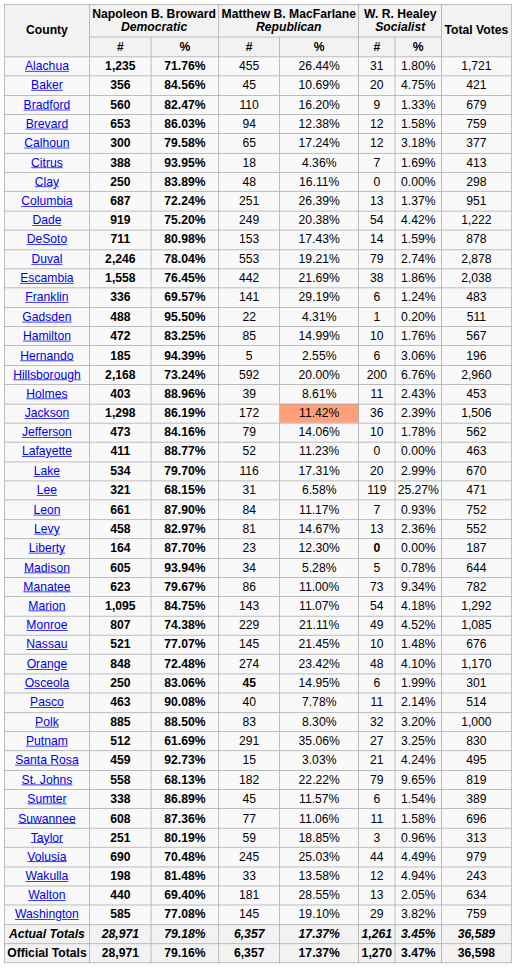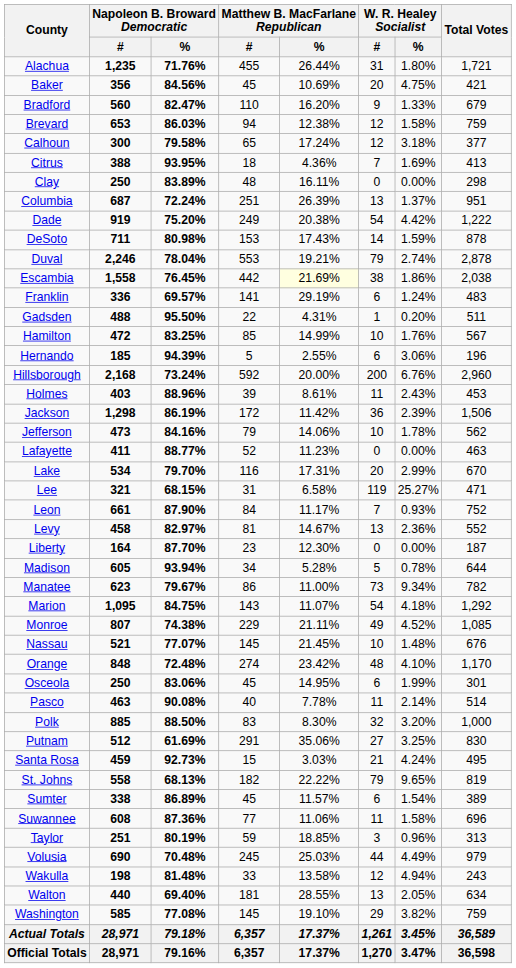Escambia | Matthew B. MacFarlane Republican / %: no background -> lightyellow background
Jackson | Matthew B. MacFarlane Republican / %: lightsalmon background -> no background
Liberty | W. R. Healey Socialist / #: bold -> normal
Osceola | Matthew B. MacFarlane Republican / #: bold -> normal
